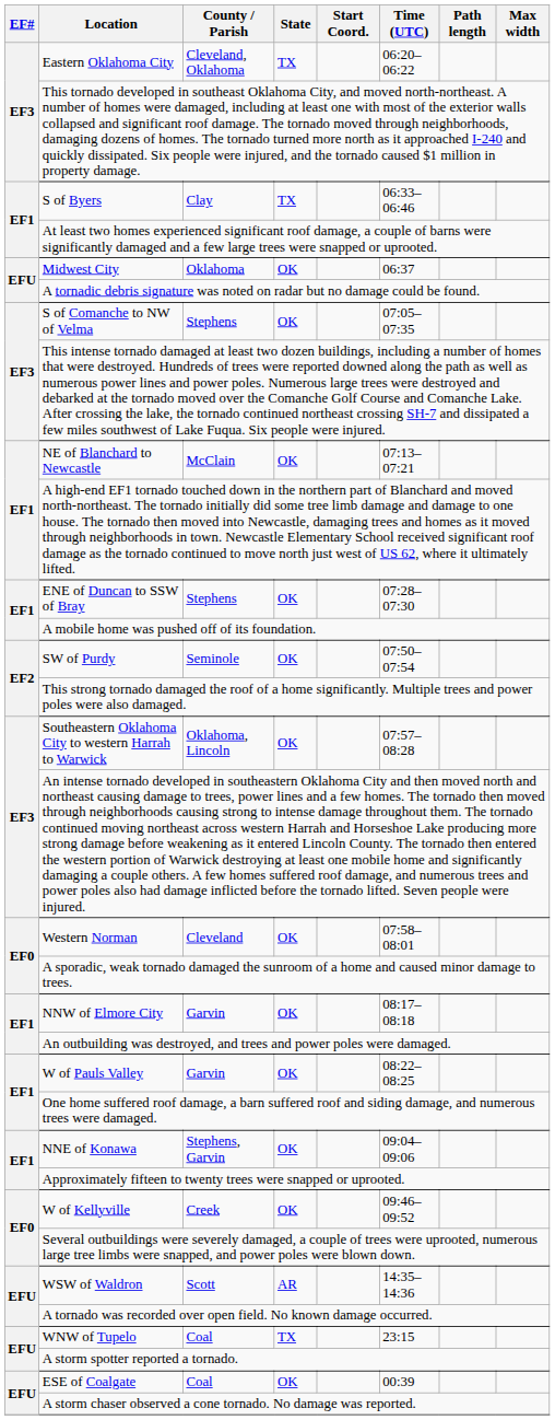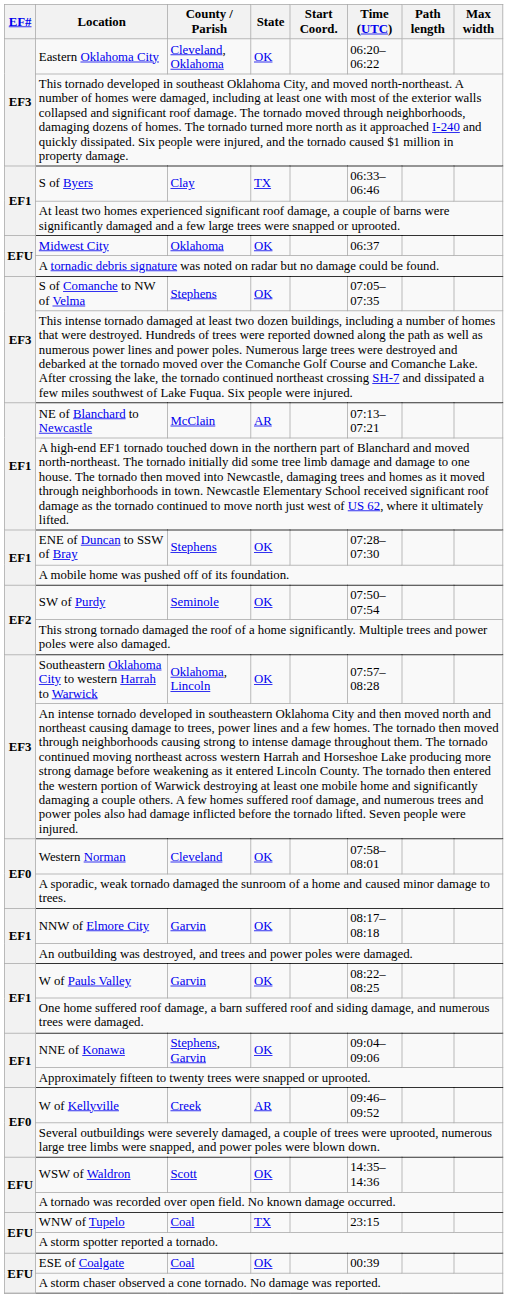Eastern Oklahoma City | State: TX -> OK
NE of Blanchard to Newcastle | State: OK -> AR
W of Kellyville | State: OK -> AR
WSW of Waldron | State: AR -> OK
